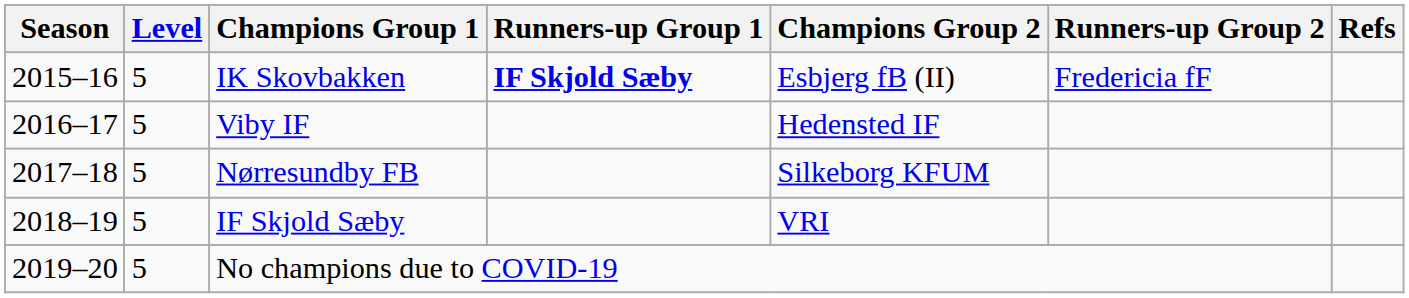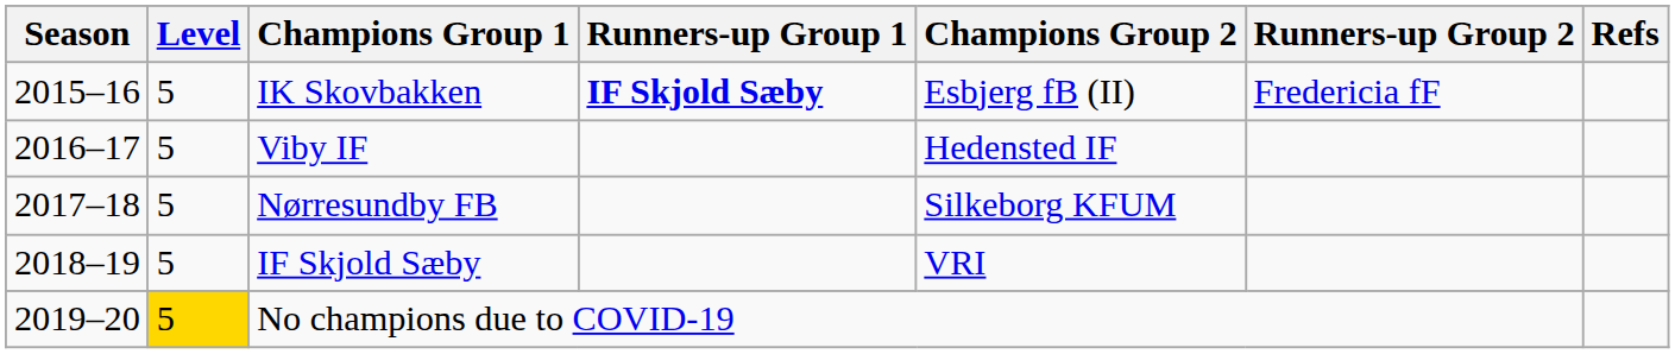No champions due to COVID-19 | Level: no background -> gold background
